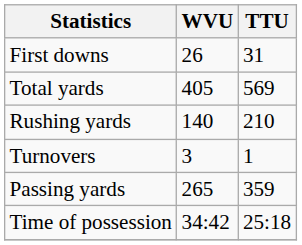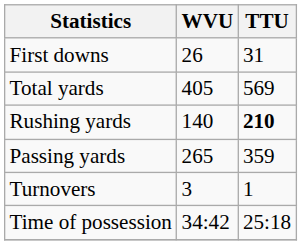Rushing yards | TTU: normal -> bold
rows swapped: Passing yards <-> Turnovers
